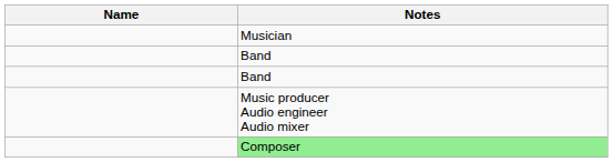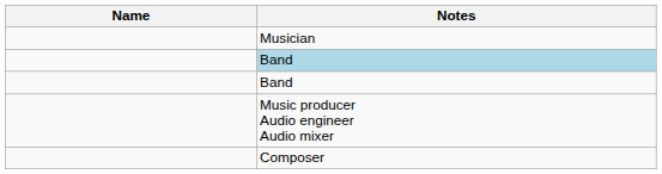row 3 | Notes: no background -> lightblue background
row 6 | Notes: lightgreen background -> no background
